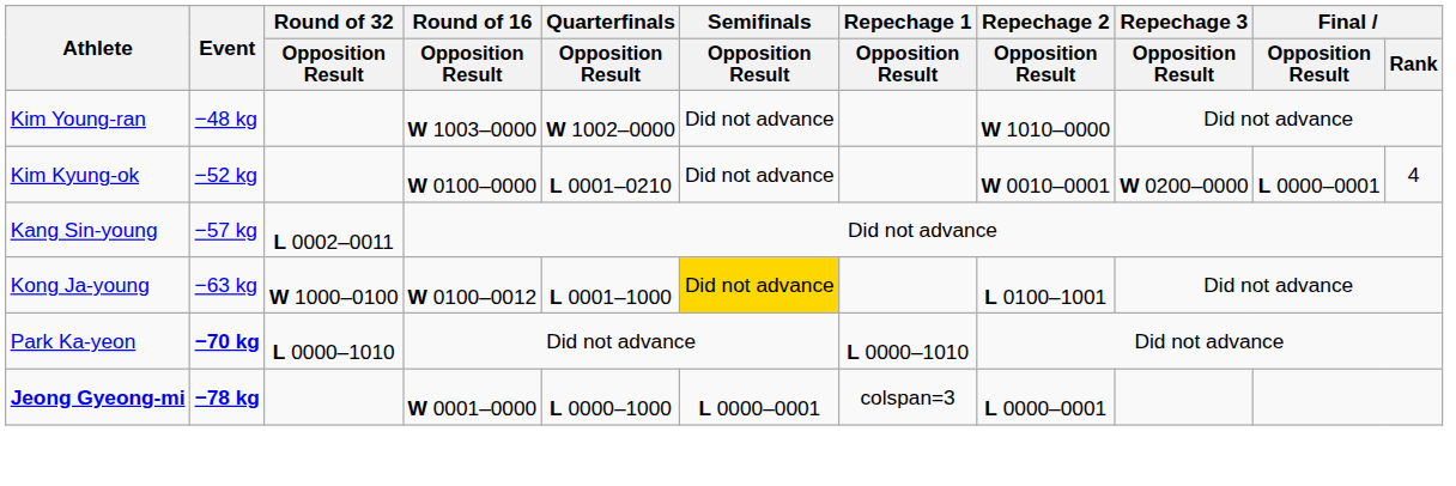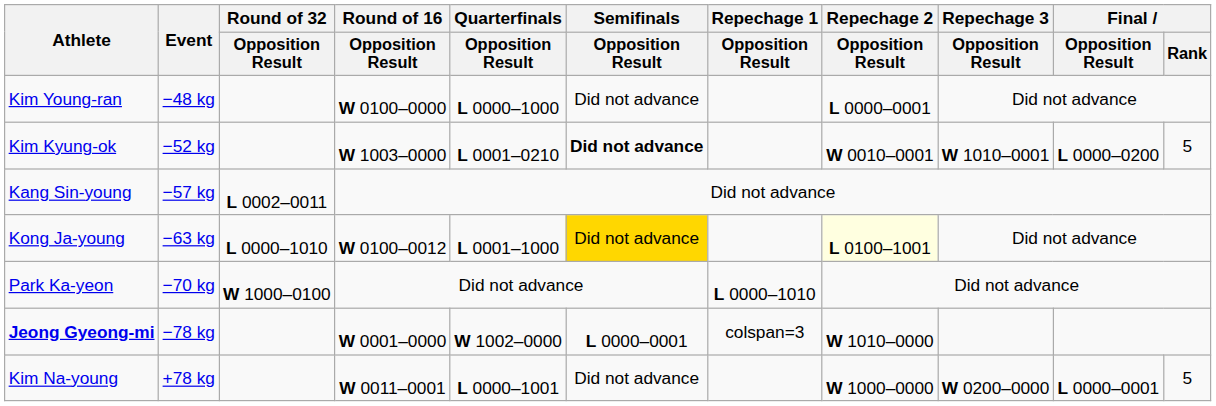Kim Young-ran | Round of 16 / Opposition Result: W 1003–0000 -> W 0100–0000
Kim Young-ran | Quarterfinals / Opposition Result: W 1002–0000 -> L 0000–1000
Kim Young-ran | Repechage 2 / Opposition Result: W 1010–0000 -> L 0000–0001
Kim Kyung-ok | Round of 16 / Opposition Result: W 0100–0000 -> W 1003–0000
Kim Kyung-ok | Semifinals / Opposition Result: normal -> bold
Kim Kyung-ok | Repechage 3 / Opposition Result: W 0200–0000 -> W 1010–0001
Kim Kyung-ok | Final / Opposition Result: L 0000–0001 -> L 0000–0200
Kim Kyung-ok | Final / Rank: 4 -> 5
Kong Ja-young | Round of 32 / Opposition Result: W 1000–0100 -> L 0000–1010
Kong Ja-young | Repechage 2 / Opposition Result: no background -> lightyellow background
Park Ka-yeon | Event: bold -> normal
Park Ka-yeon | Round of 32 / Opposition Result: L 0000–1010 -> W 1000–0100
Jeong Gyeong-mi | Event: bold -> normal
Jeong Gyeong-mi | Quarterfinals / Opposition Result: L 0000–1000 -> W 1002–0000
Jeong Gyeong-mi | Repechage 2 / Opposition Result: L 0000–0001 -> W 1010–0000
+ row: Kim Na-young | +78 kg | W 0011–0001 | L 0000–1001 | Did not advance | W 1000–0000 | W 0200–0000 | L 0000–0001 | 5
